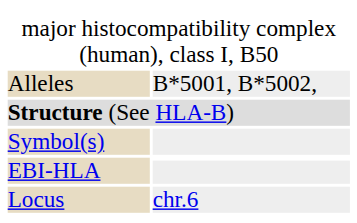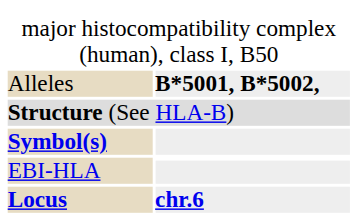Alleles | column 2: normal -> bold
Symbol(s) | column 1: normal -> bold
Locus | column 1: normal -> bold
Locus | column 2: normal -> bold
